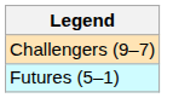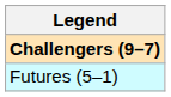row 2 | column 1: normal -> bold
